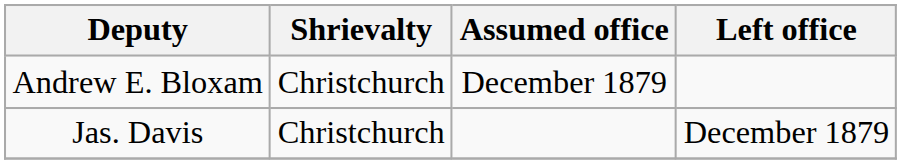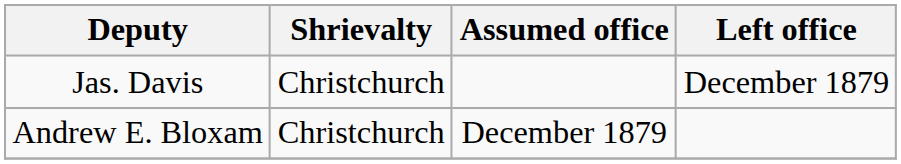rows swapped: Jas. Davis <-> Andrew E. Bloxam
